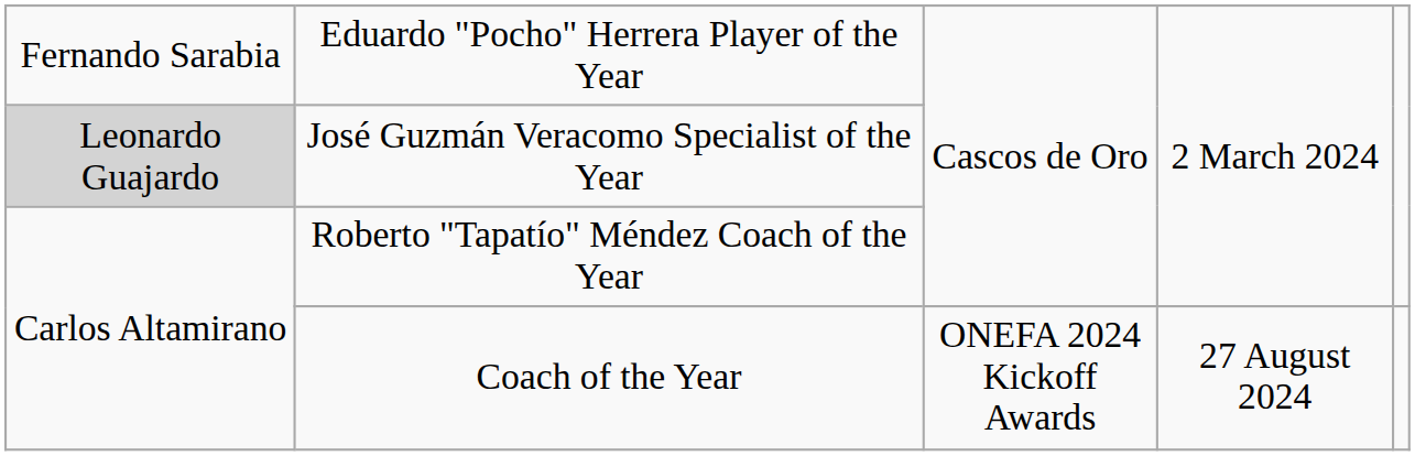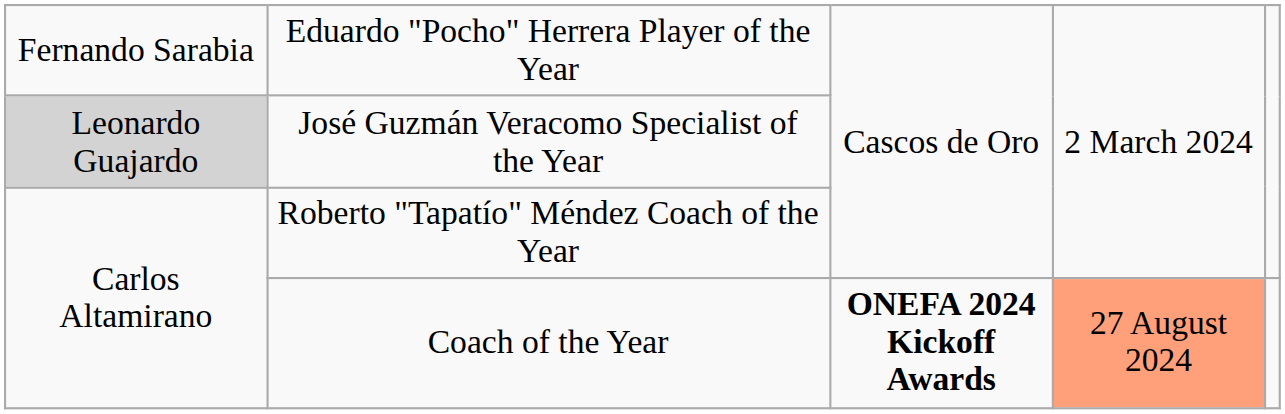Coach of the Year | column 3: normal -> bold
Coach of the Year | column 4: no background -> lightsalmon background
